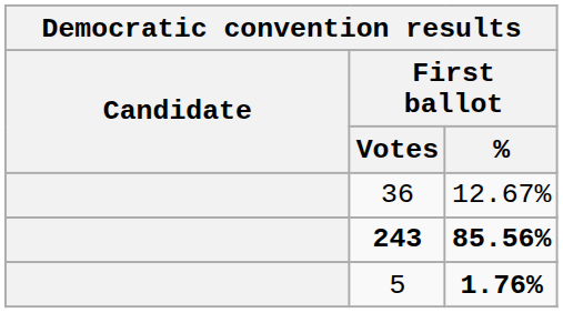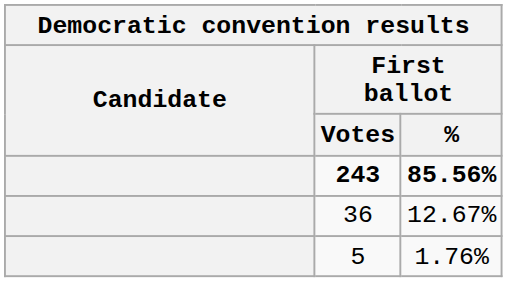rows swapped: 243 <-> 36
5 | First ballot / %: bold -> normal
